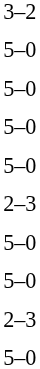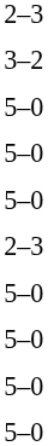row 1 | column 1: 3–2 -> 2–3
row 2 | column 1: 5–0 -> 3–2
row 9 | column 1: 2–3 -> 5–0
